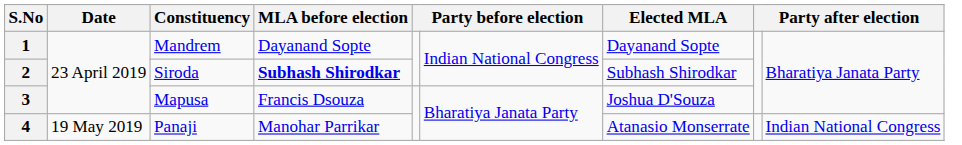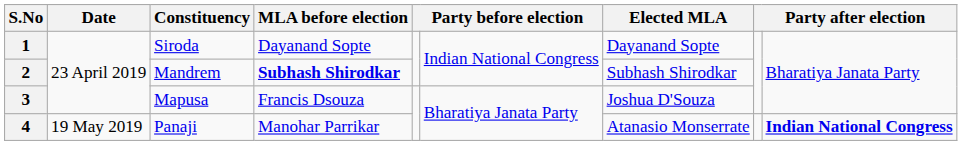1 | Constituency: Mandrem -> Siroda
2 | Constituency: Siroda -> Mandrem
4 | column 9: normal -> bold
